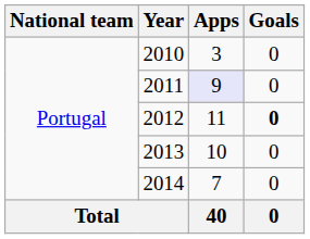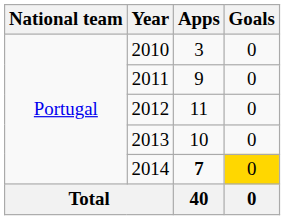2011 | Apps: lavender background -> no background
2012 | Goals: bold -> normal
2014 | Apps: normal -> bold
2014 | Goals: no background -> gold background
